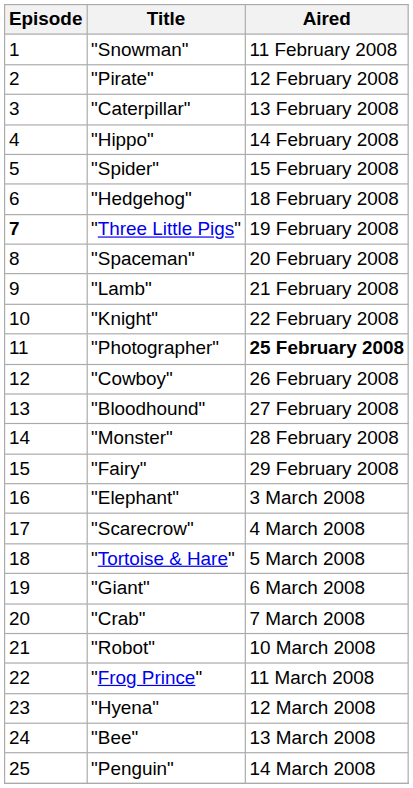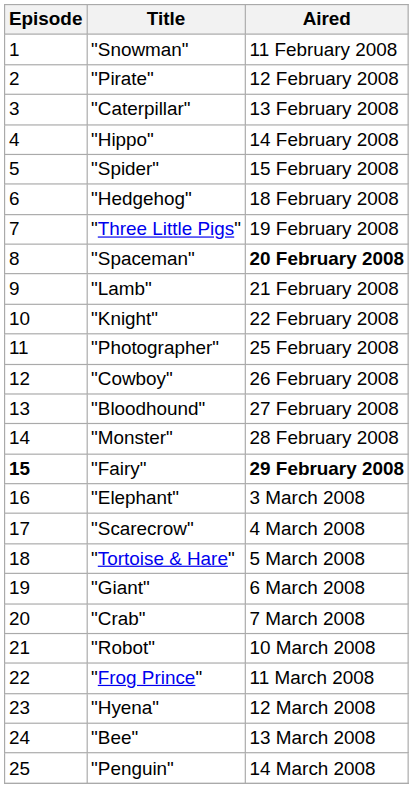"Three Little Pigs" | Episode: bold -> normal
"Spaceman" | Aired: normal -> bold
"Photographer" | Aired: bold -> normal
"Fairy" | Episode: normal -> bold
"Fairy" | Aired: normal -> bold
